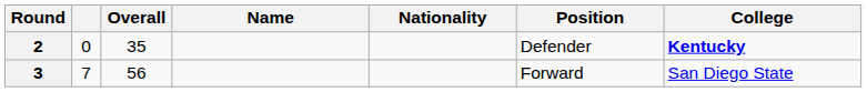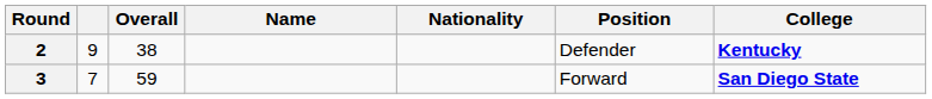2 | column 2: 0 -> 9
2 | Overall: 35 -> 38
3 | Overall: 56 -> 59
3 | College: normal -> bold
